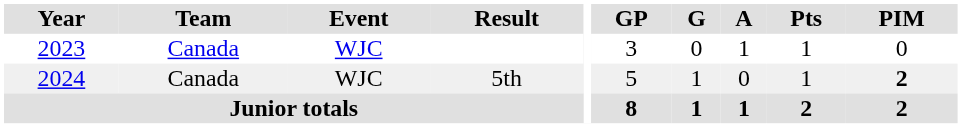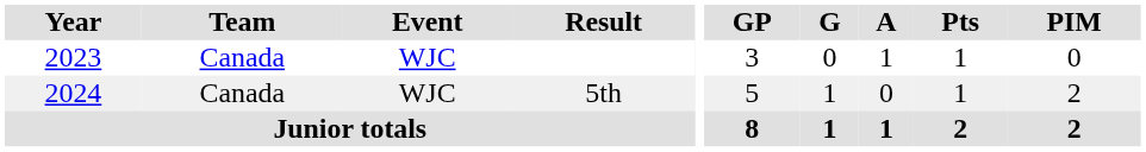5th | PIM: bold -> normal
